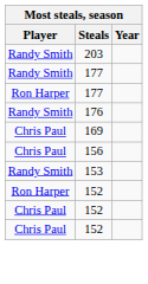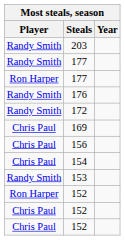+ row: Randy Smith | 172
+ row: Chris Paul | 154
